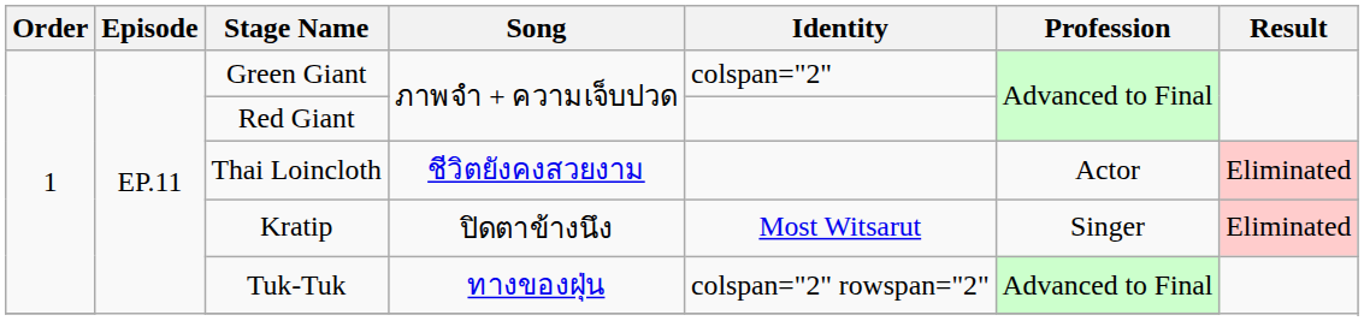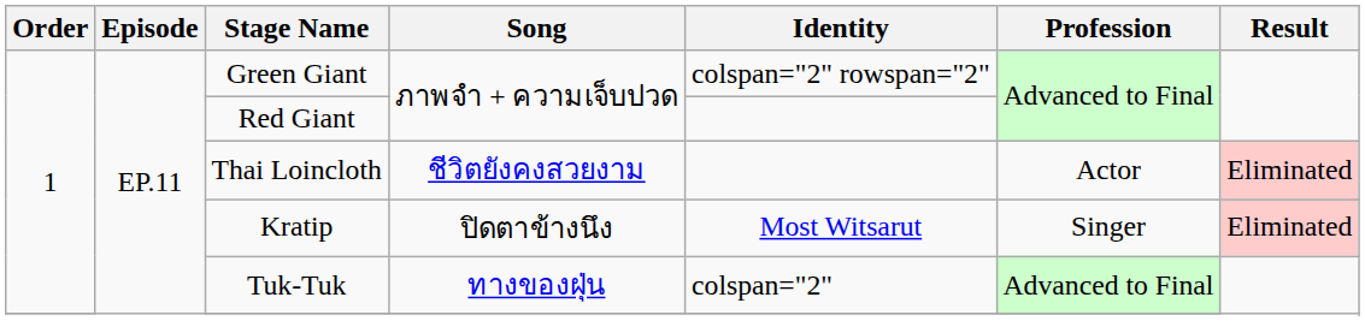Green Giant | Identity: colspan="2" -> colspan="2" rowspan="2"
Tuk-Tuk | Identity: colspan="2" rowspan="2" -> colspan="2"
